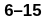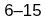row 1 | column 1: bold -> normal
